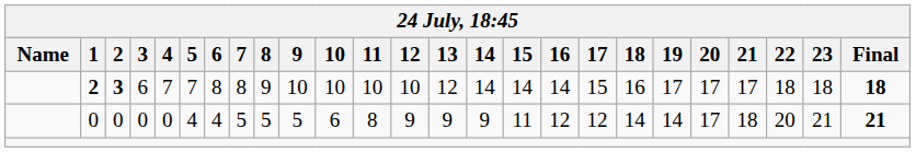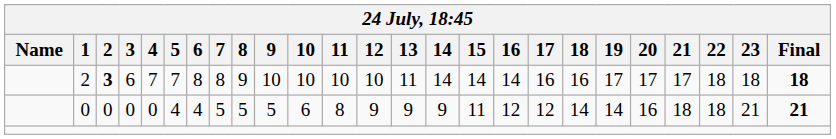row 3 | 1: bold -> normal
row 3 | 13: 12 -> 11
row 3 | 17: 15 -> 16
row 4 | 20: 17 -> 16
row 4 | 22: 20 -> 18
